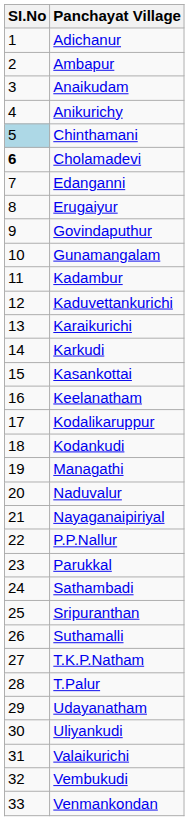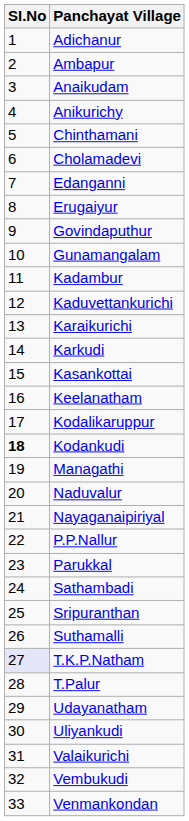Chinthamani | SI.No: lightblue background -> no background
Cholamadevi | SI.No: bold -> normal
Kodankudi | SI.No: normal -> bold
T.K.P.Natham | SI.No: no background -> lavender background
